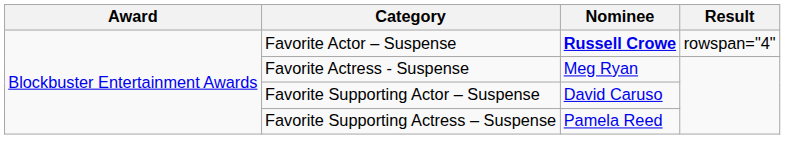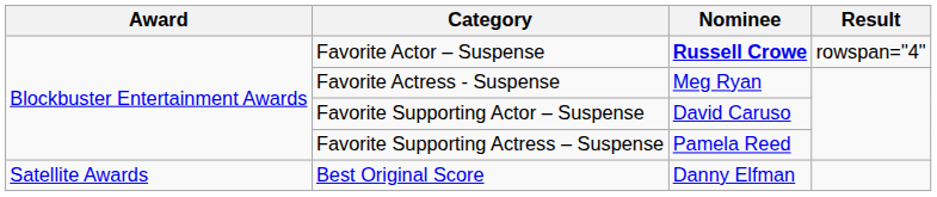+ row: Satellite Awards | Best Original Score | Danny Elfman
